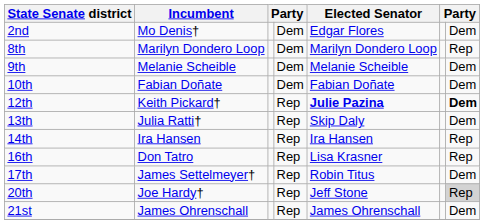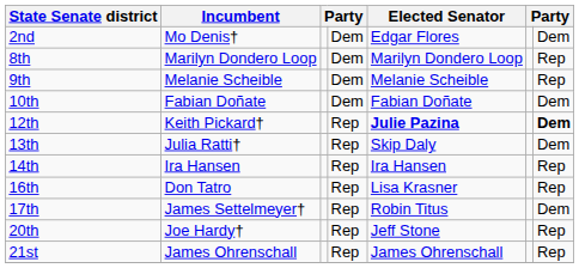9th | column 7: Dem -> Rep
20th | column 7: lightgrey background -> no background
21st | column 7: Dem -> Rep
